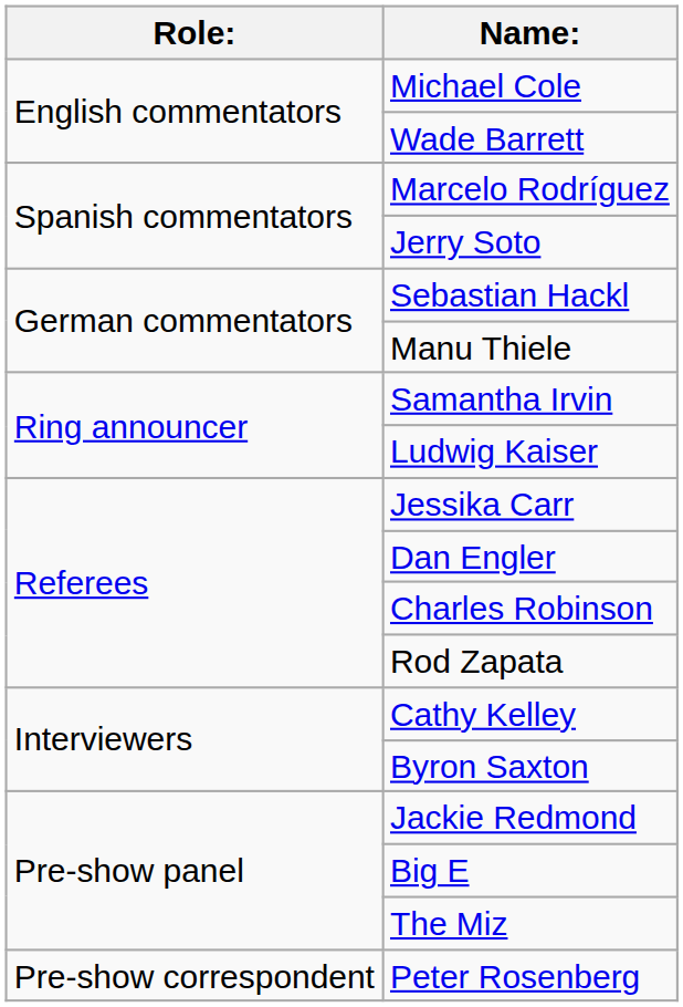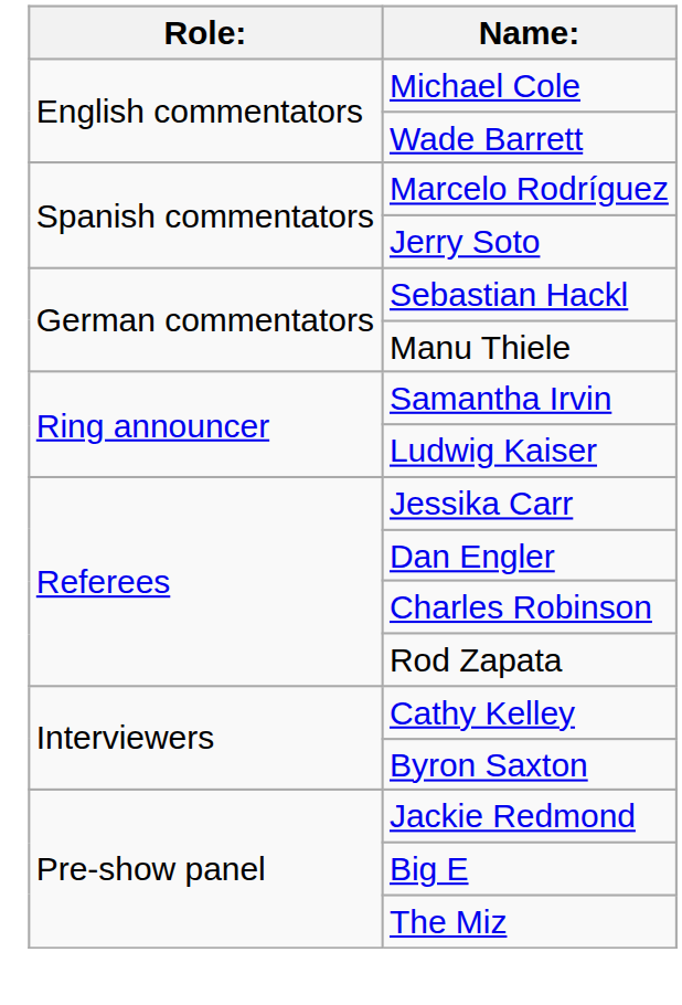- row: Pre-show correspondent | Peter Rosenberg
